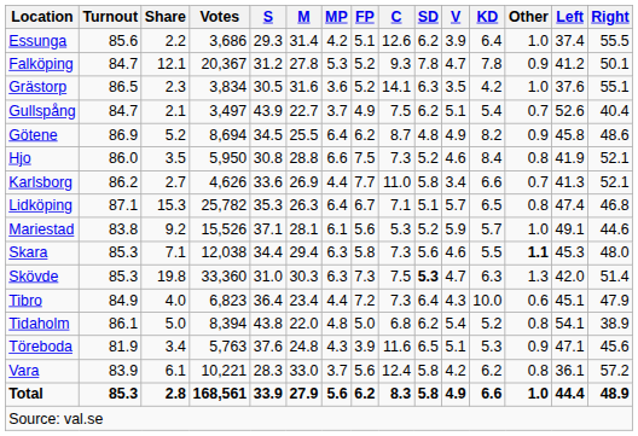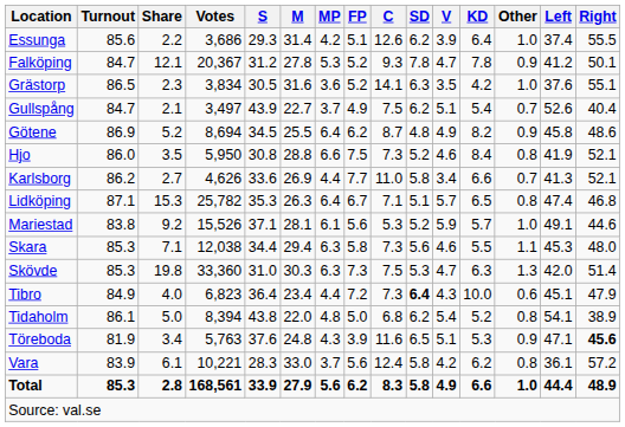Skara | Other: bold -> normal
Skövde | SD: bold -> normal
Tibro | SD: normal -> bold
Töreboda | Right: normal -> bold
